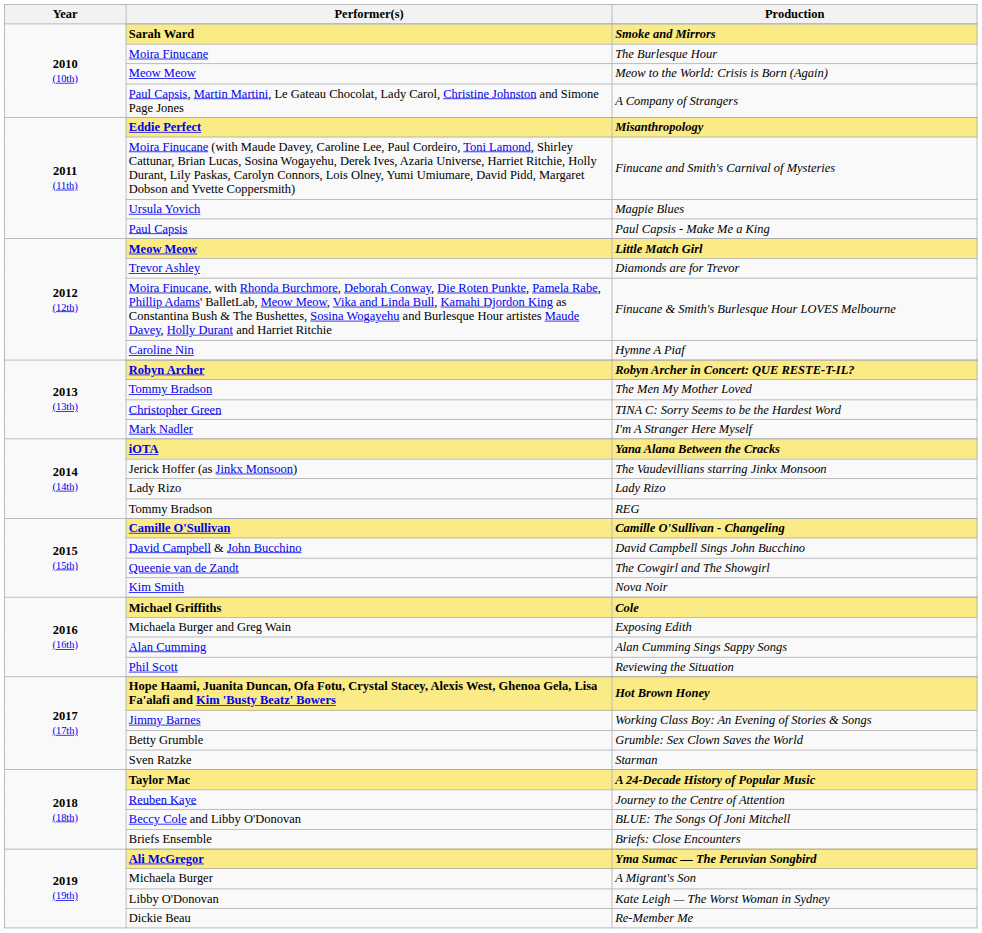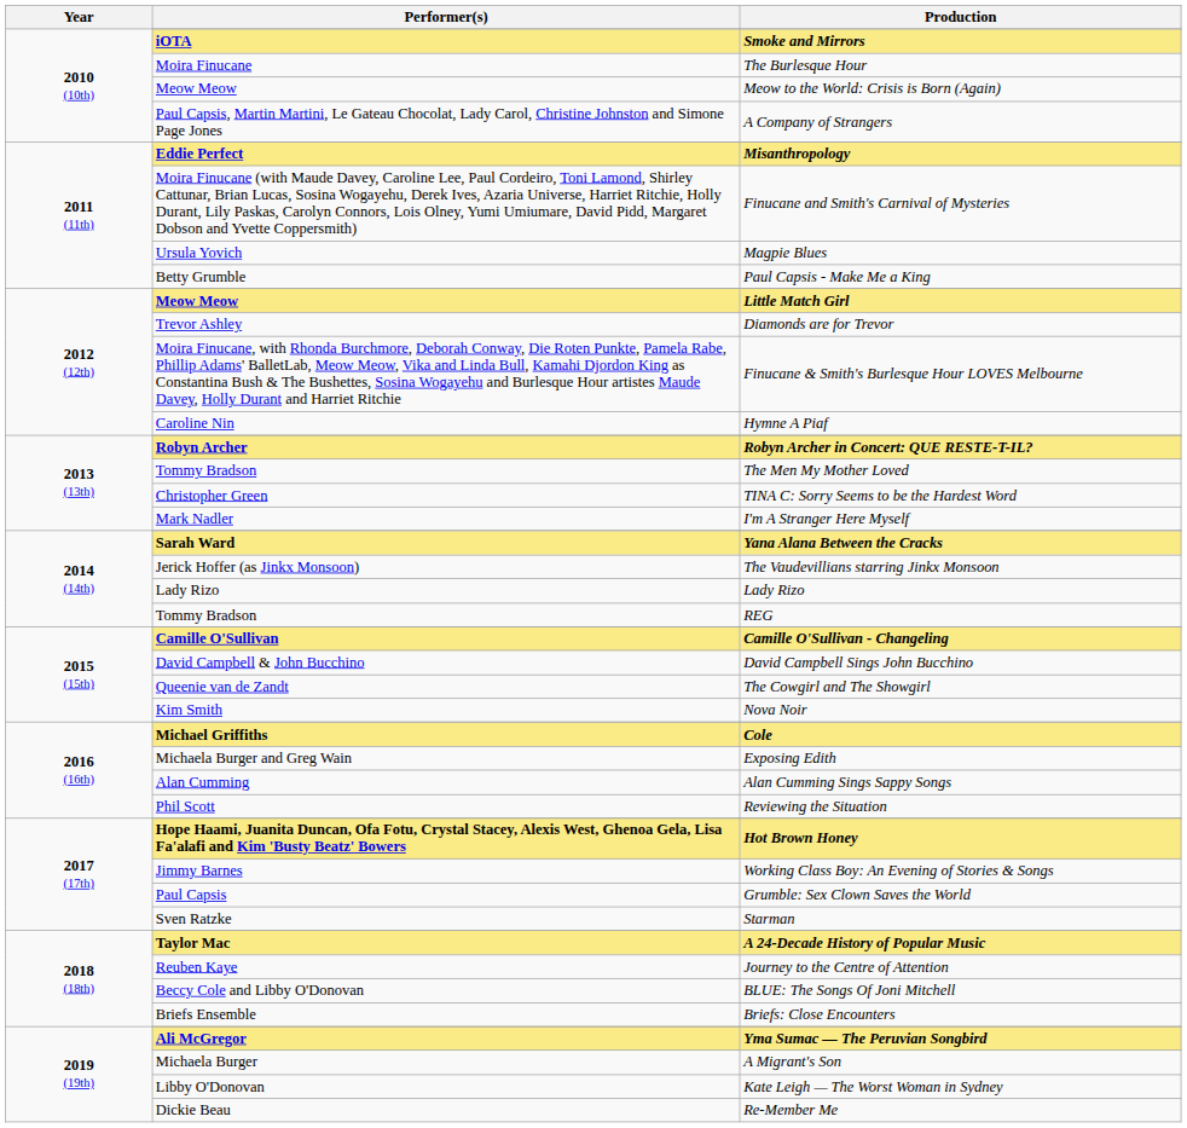Smoke and Mirrors | Performer(s): Sarah Ward -> iOTA
Paul Capsis - Make Me a King | Performer(s): Paul Capsis -> Betty Grumble
Yana Alana Between the Cracks | Performer(s): iOTA -> Sarah Ward
Grumble: Sex Clown Saves the World | Performer(s): Betty Grumble -> Paul Capsis
